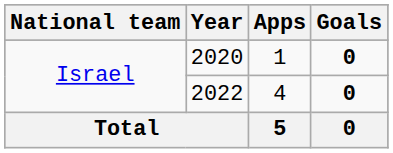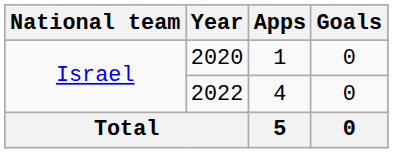2020 | Goals: bold -> normal
2022 | Goals: bold -> normal
